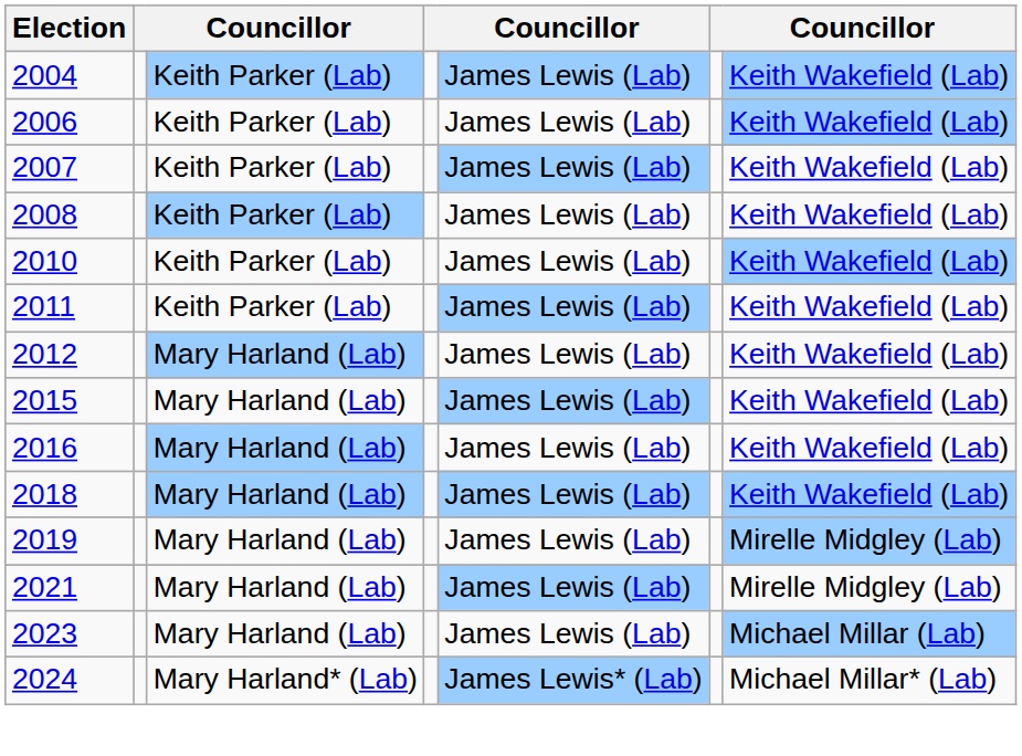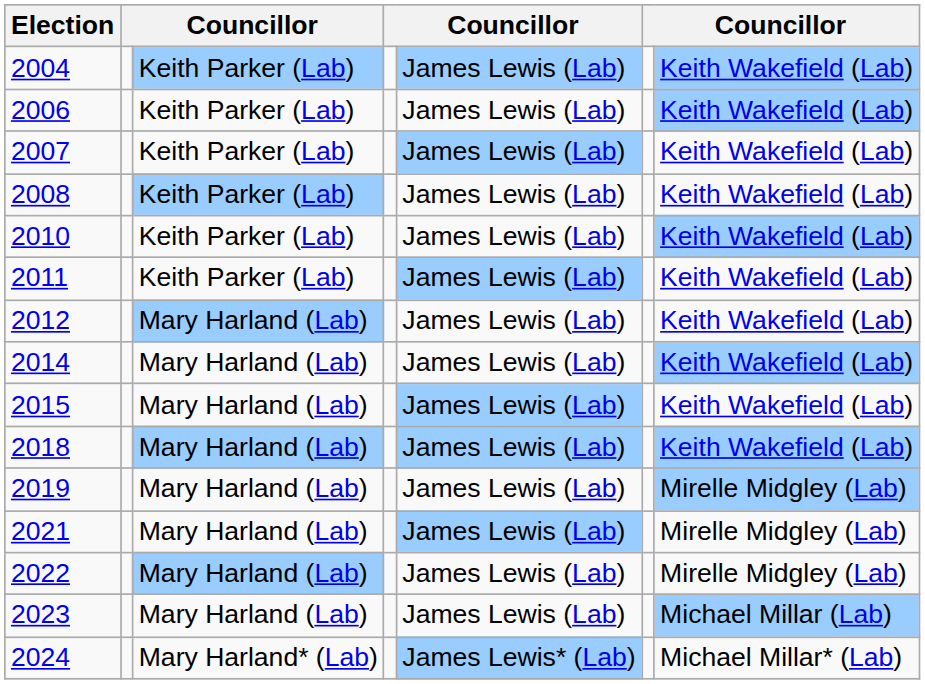+ row: 2014 | Mary Harland (Lab) | James Lewis (Lab) | Keith Wakefield (Lab)
- row: 2016 | Mary Harland (Lab) | James Lewis (Lab) | Keith Wakefield (Lab)
+ row: 2022 | Mary Harland (Lab) | James Lewis (Lab) | Mirelle Midgley (Lab)
